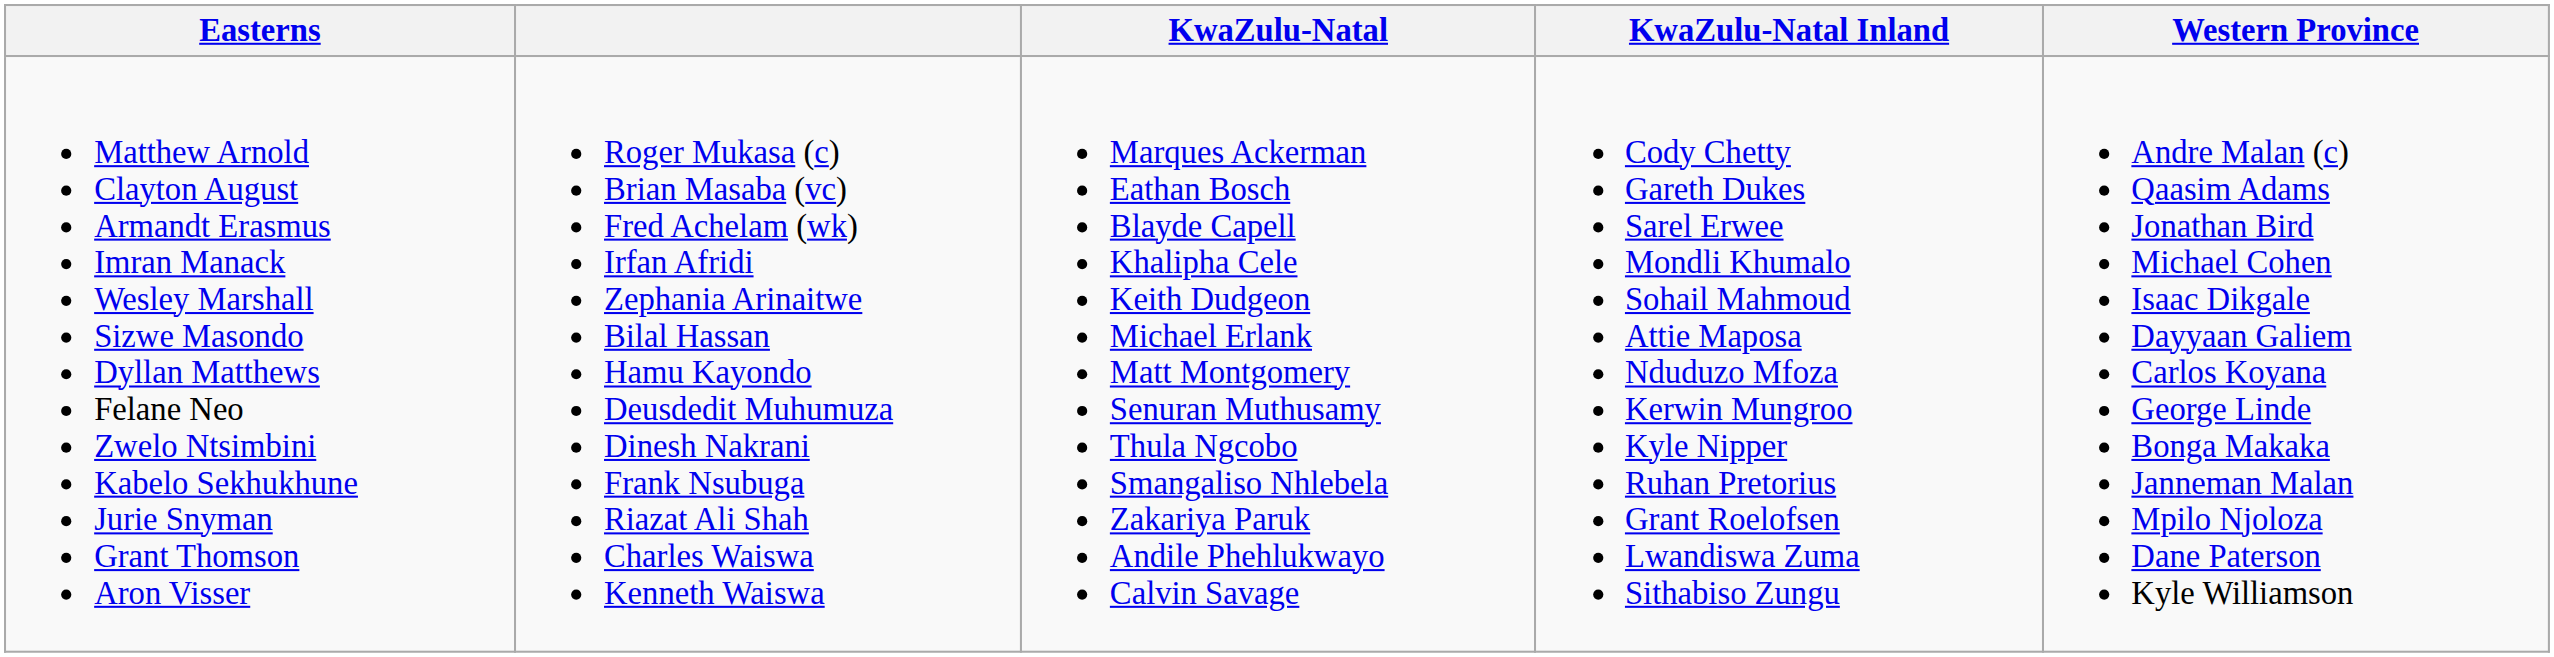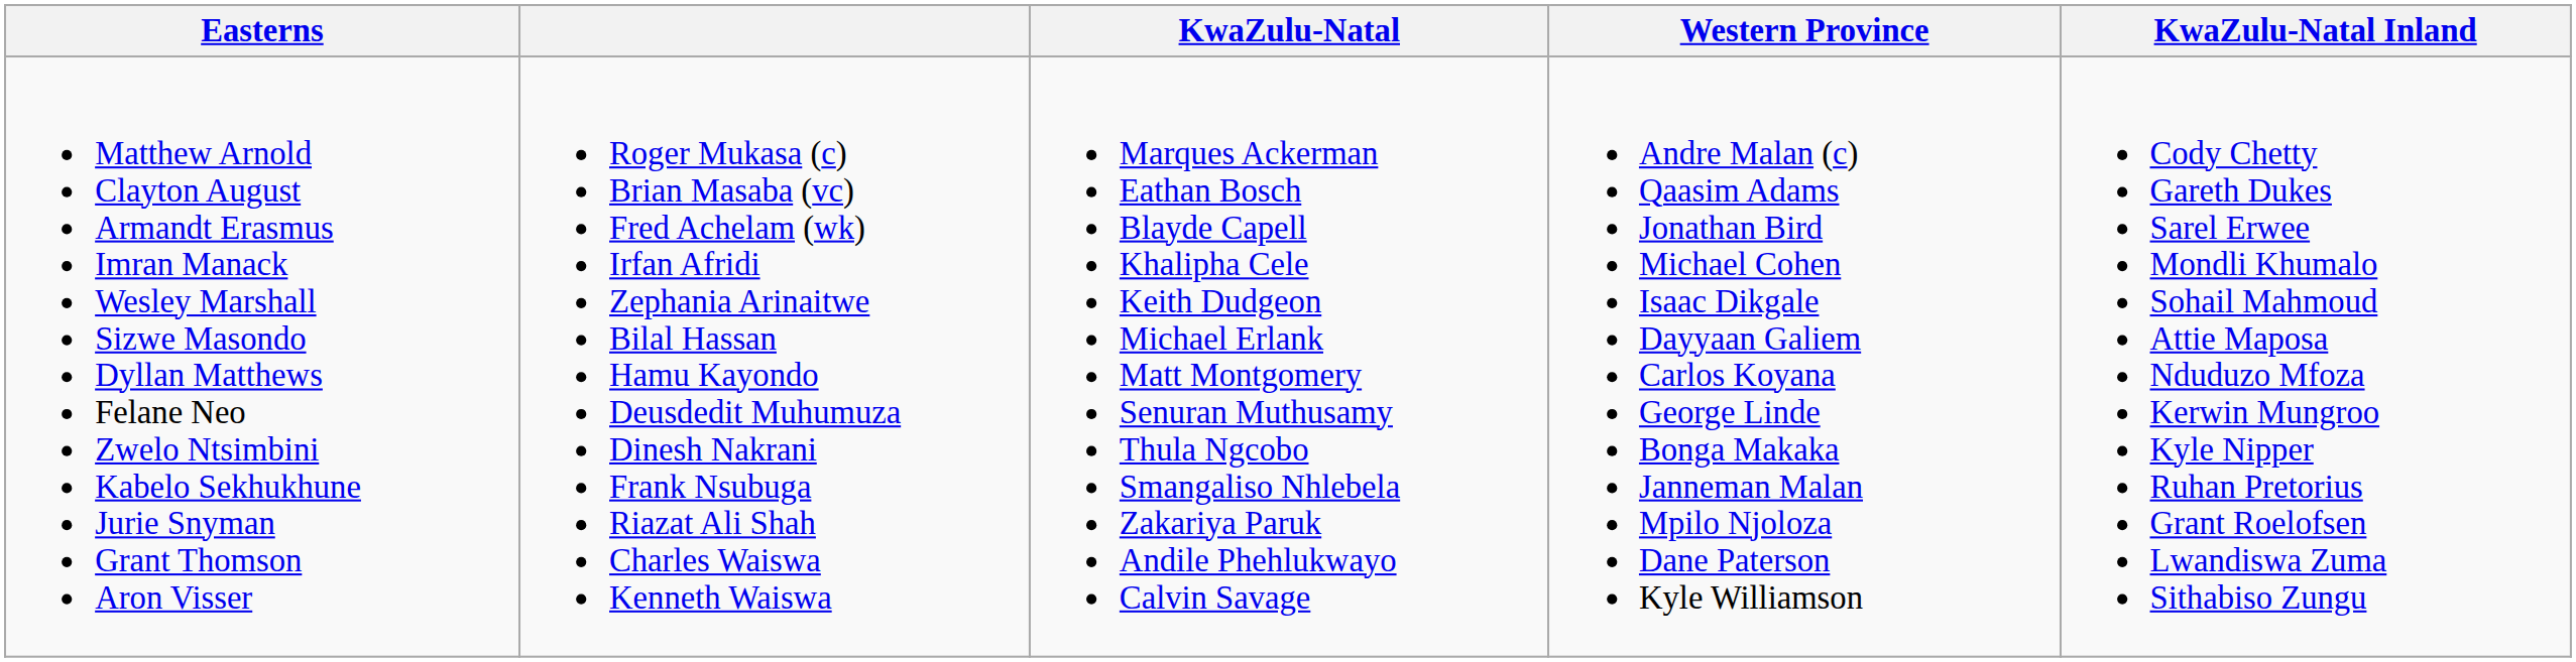columns swapped: KwaZulu-Natal Inland <-> Western Province
